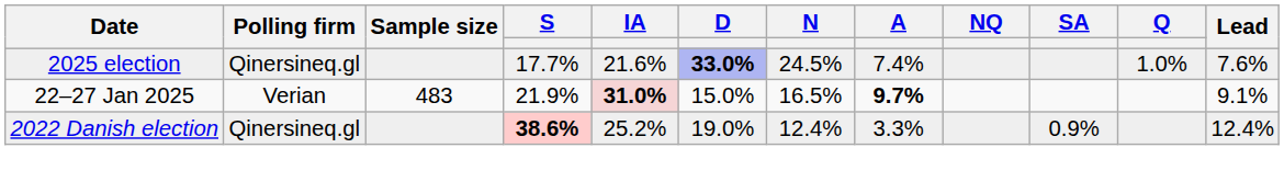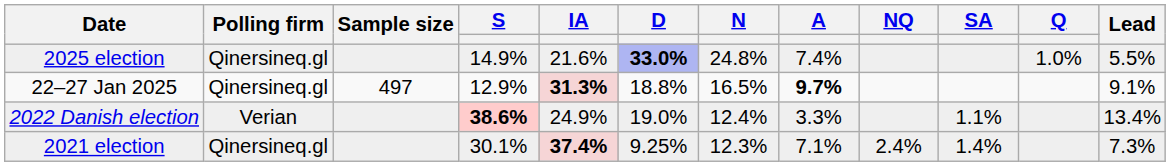2025 election | S: 17.7% -> 14.9%
2025 election | N: 24.5% -> 24.8%
2025 election | Lead: 7.6% -> 5.5%
22–27 Jan 2025 | Polling firm: Verian -> Qinersineq.gl
22–27 Jan 2025 | Sample size: 483 -> 497
22–27 Jan 2025 | S: 21.9% -> 12.9%
22–27 Jan 2025 | IA: 31.0% -> 31.3%
22–27 Jan 2025 | D: 15.0% -> 18.8%
2022 Danish election | Polling firm: Qinersineq.gl -> Verian
2022 Danish election | IA: 25.2% -> 24.9%
2022 Danish election | SA: 0.9% -> 1.1%
2022 Danish election | Lead: 12.4% -> 13.4%
+ row: 2021 election | Qinersineq.gl | 30.1% | 37.4% | 9.25% | 12.3% | 7.1% | 2.4% | 1.4% | 7.3%
